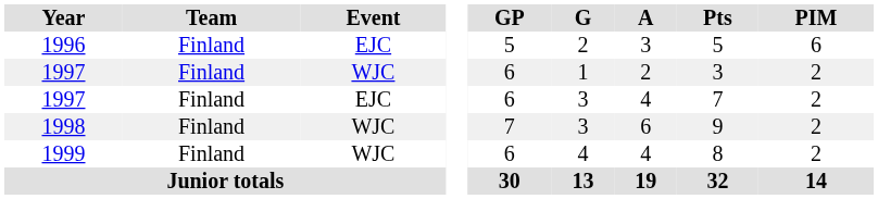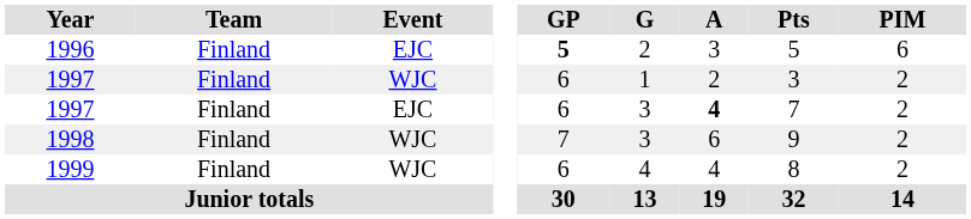1996 | GP: normal -> bold
1997 / EJC | A: normal -> bold
